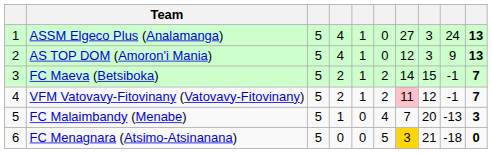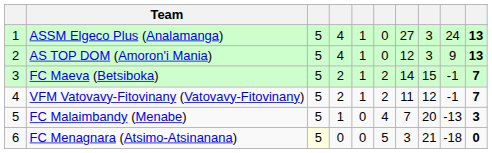VFM Vatovavy-Fitovinany (Vatovavy-Fitovinany) | column 7: pink background -> no background
FC Menagnara (Atsimo-Atsinanana) | column 3: no background -> lightyellow background
FC Menagnara (Atsimo-Atsinanana) | column 7: gold background -> no background
